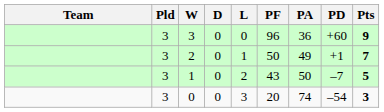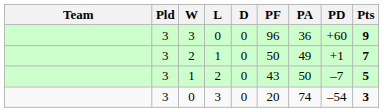columns swapped: D <-> L
